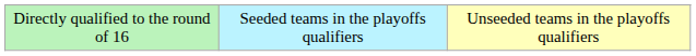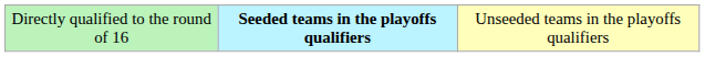Directly qualified to the round of 16 | column 2: normal -> bold
